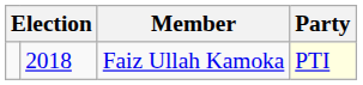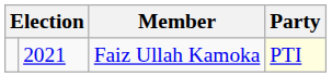Faiz Ullah Kamoka | column 2: 2018 -> 2021
